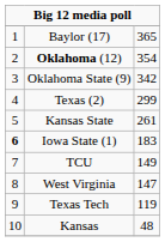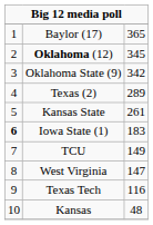Oklahoma (12) | column 3: 354 -> 345
Texas (2) | column 3: 299 -> 289
Texas Tech | column 3: 119 -> 116
